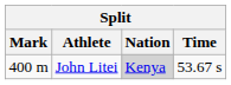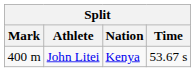John Litei | Nation: lightgrey background -> no background
